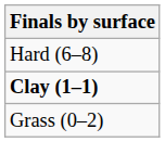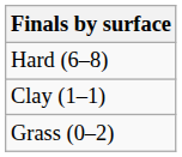row 3 | column 1: bold -> normal
